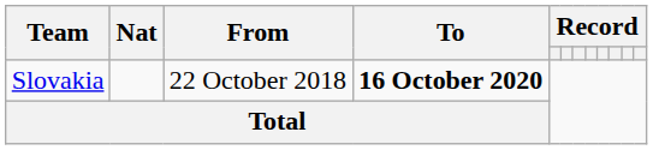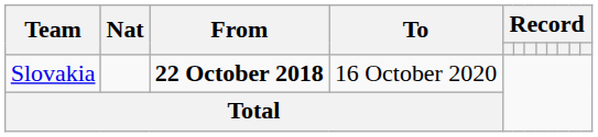Slovakia | From: normal -> bold
Slovakia | To: bold -> normal
